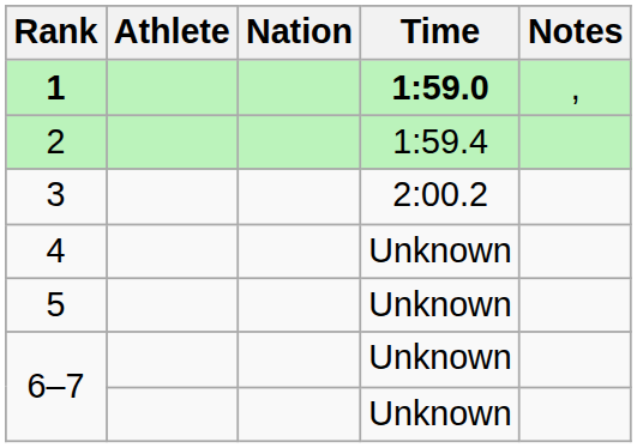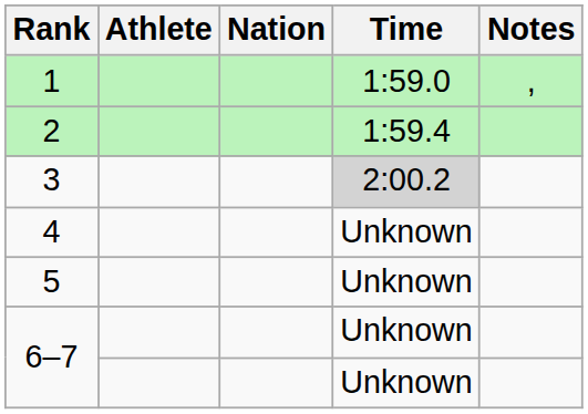1 | Rank: bold -> normal
1 | Time: bold -> normal
3 | Time: no background -> lightgrey background
